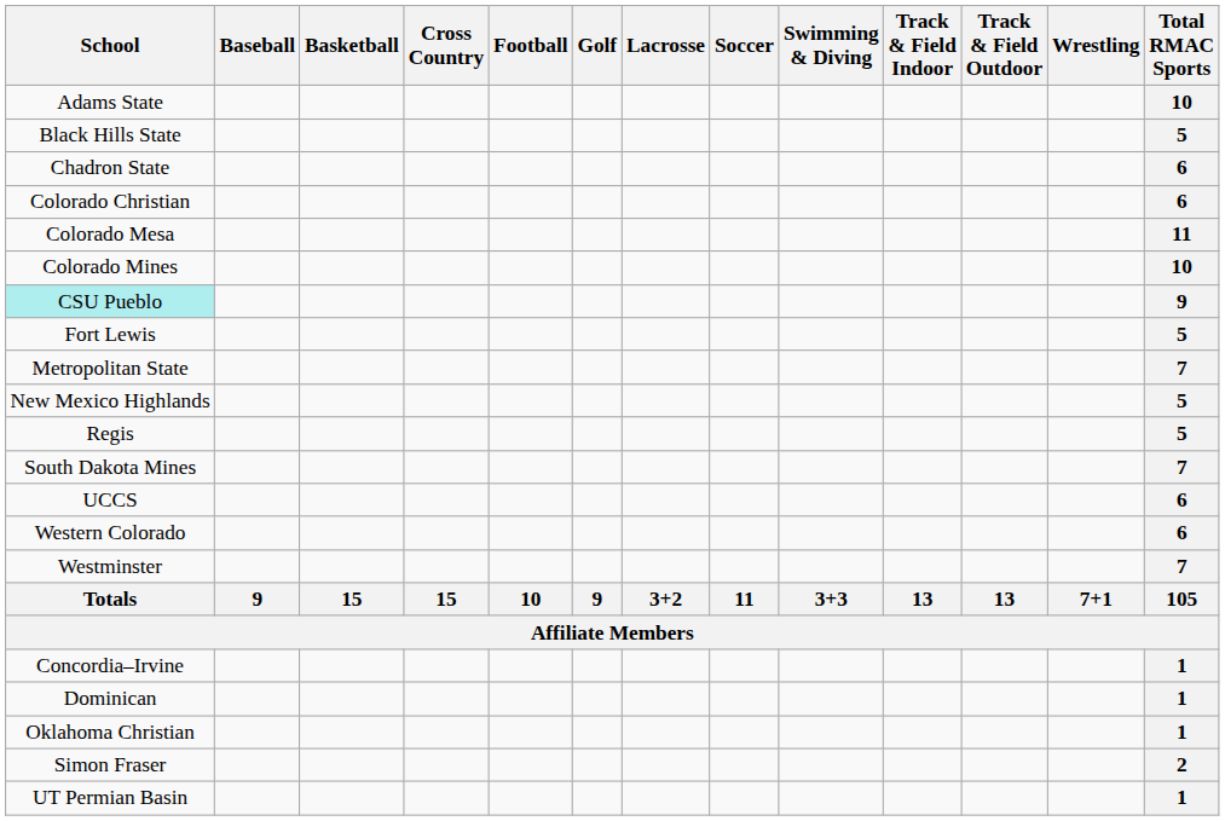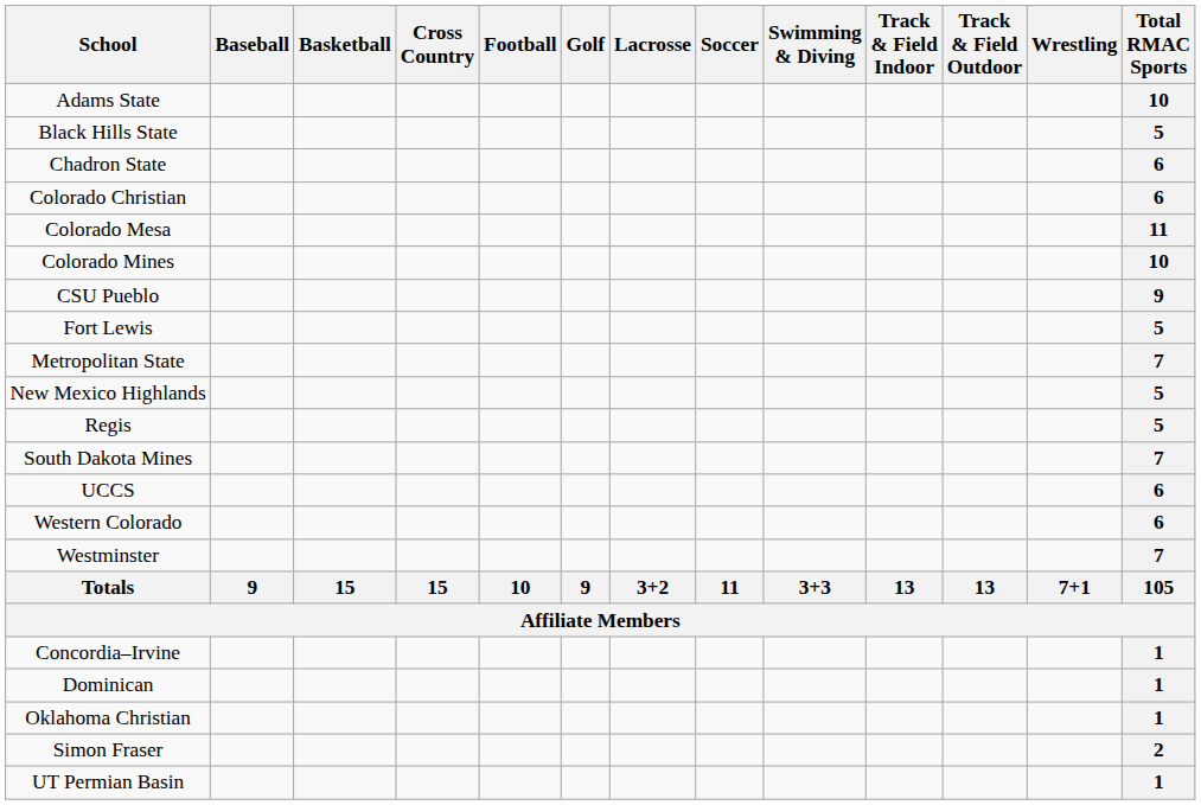CSU Pueblo | School: paleturquoise background -> no background
